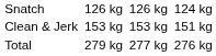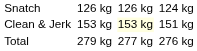Clean & Jerk | column 3: no background -> lightyellow background
